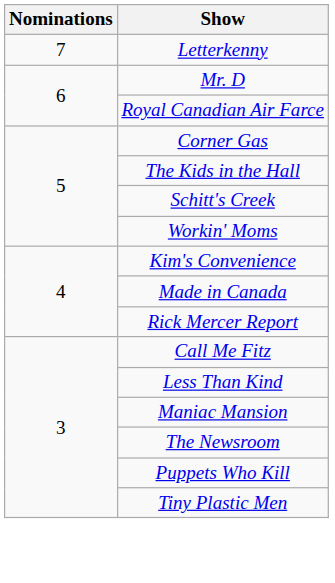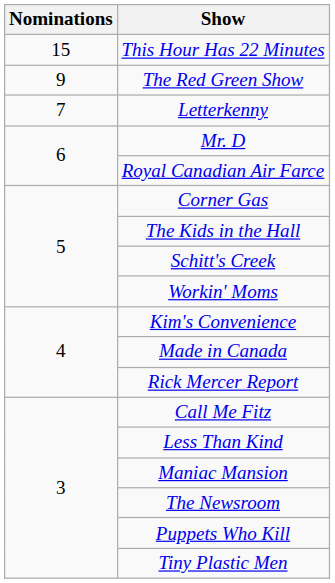+ row: 15 | This Hour Has 22 Minutes
+ row: 9 | The Red Green Show
